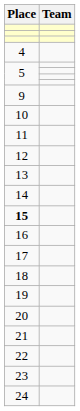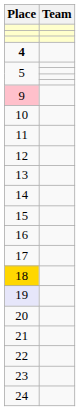row 5 | Place: normal -> bold
row 10 | Place: no background -> pink background
row 16 | Place: bold -> normal
row 19 | Place: no background -> gold background
row 20 | Place: no background -> lavender background
